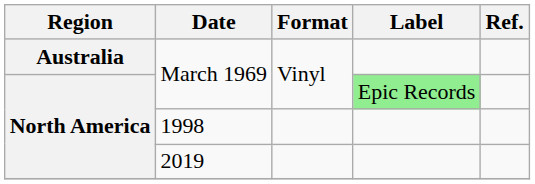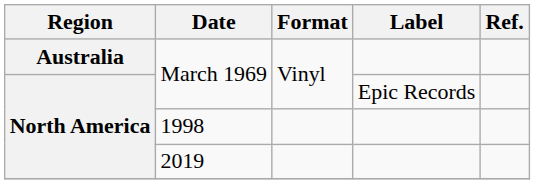North America / March 1969 | Label: lightgreen background -> no background
